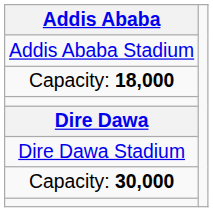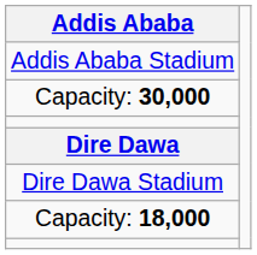row 3 | Addis Ababa: Capacity: 18,000 -> Capacity: 30,000
row 7 | Addis Ababa: Capacity: 30,000 -> Capacity: 18,000
